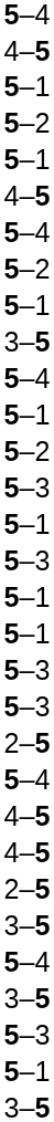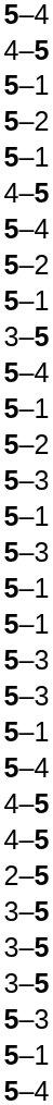row 21 | column 1: 2–5 -> 5–1
row 27 | column 1: 5–4 -> 3–5
row 31 | column 1: 3–5 -> 5–4
